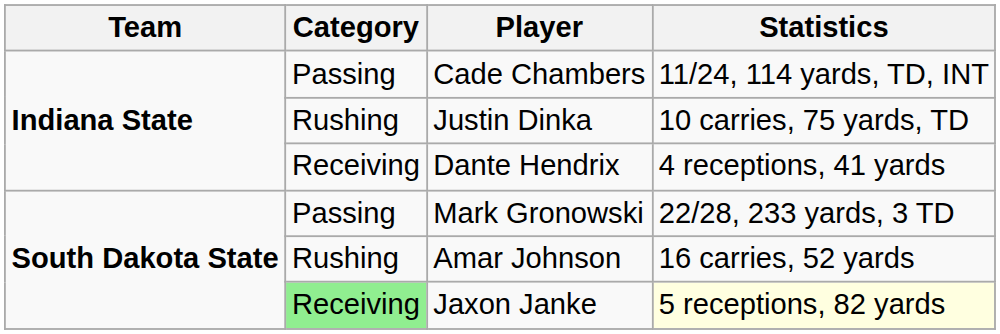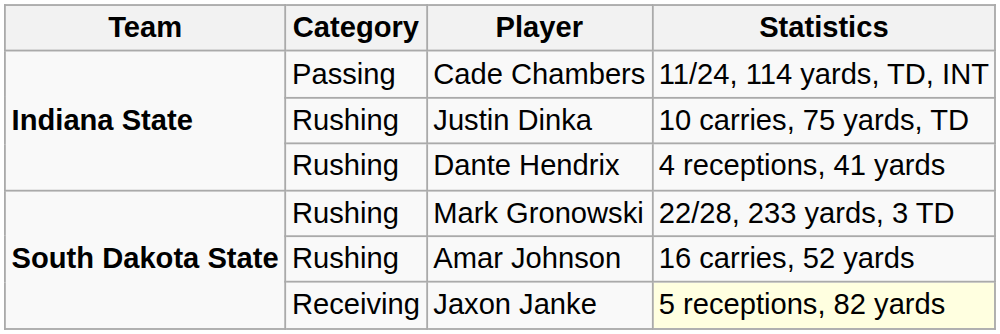Dante Hendrix | Category: Receiving -> Rushing
Mark Gronowski | Category: Passing -> Rushing
Jaxon Janke | Category: lightgreen background -> no background
